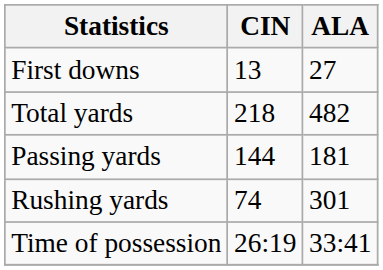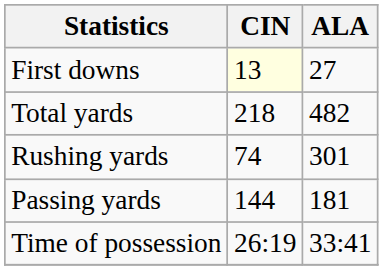First downs | CIN: no background -> lightyellow background
rows swapped: Rushing yards <-> Passing yards
